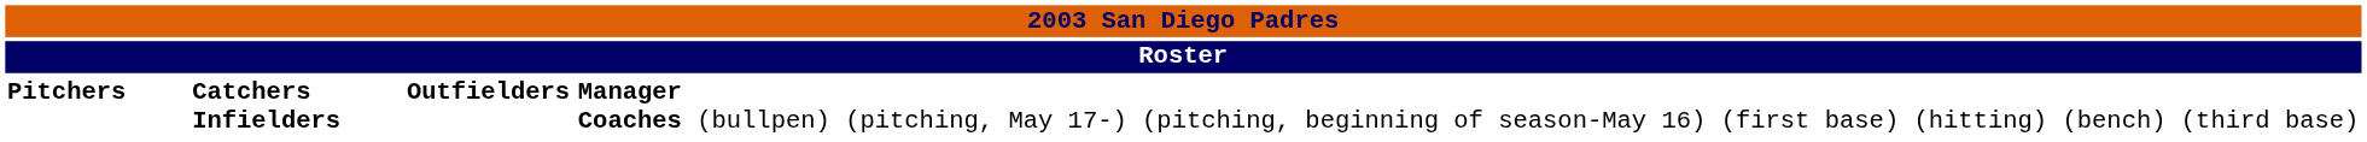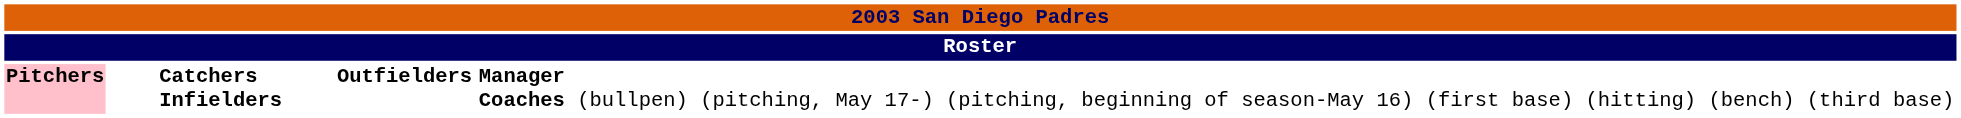Pitchers | column 1: no background -> pink background
